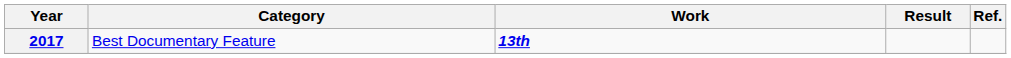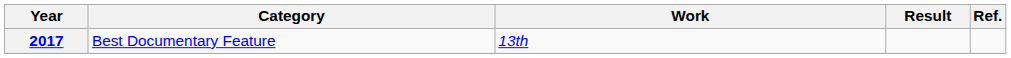2017 | Work: bold -> normal
